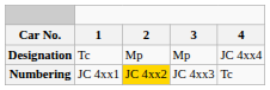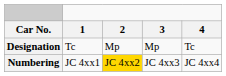Designation | column 5: JC 4xx4 -> Tc
Numbering | column 5: Tc -> JC 4xx4
